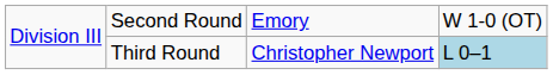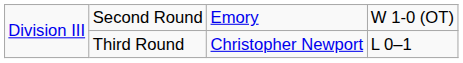Division III / Third Round | column 4: lightblue background -> no background
